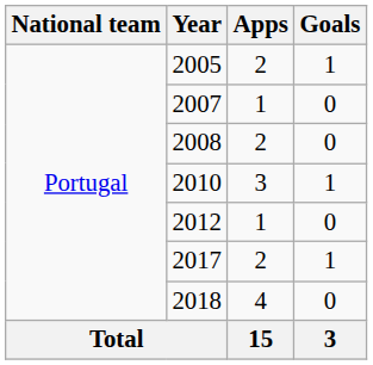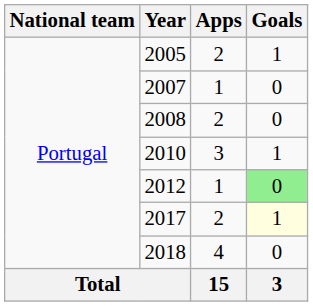2012 | Goals: no background -> lightgreen background
2017 | Goals: no background -> lightyellow background
